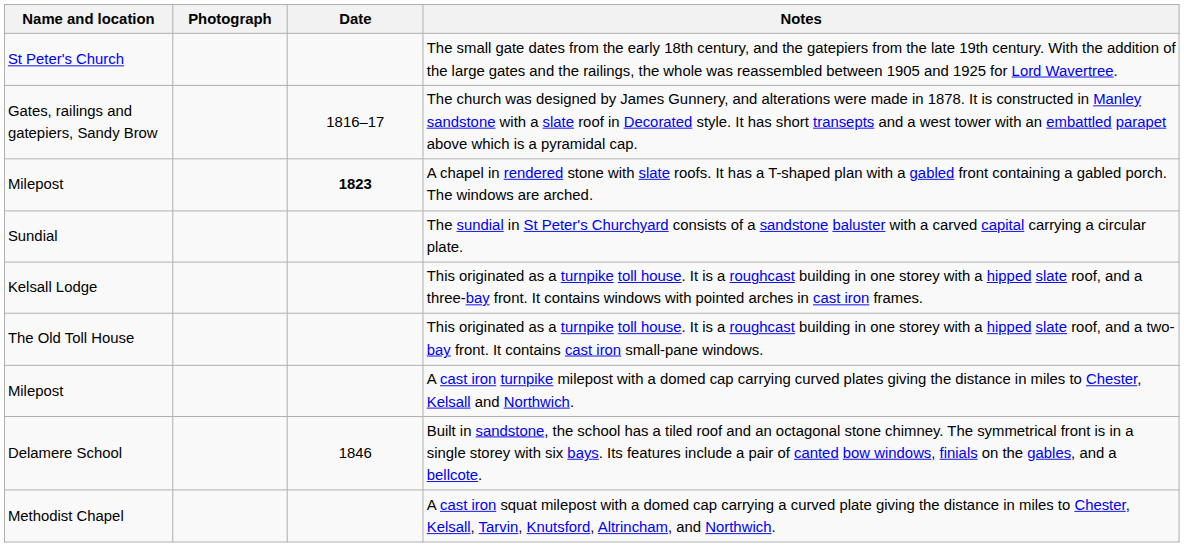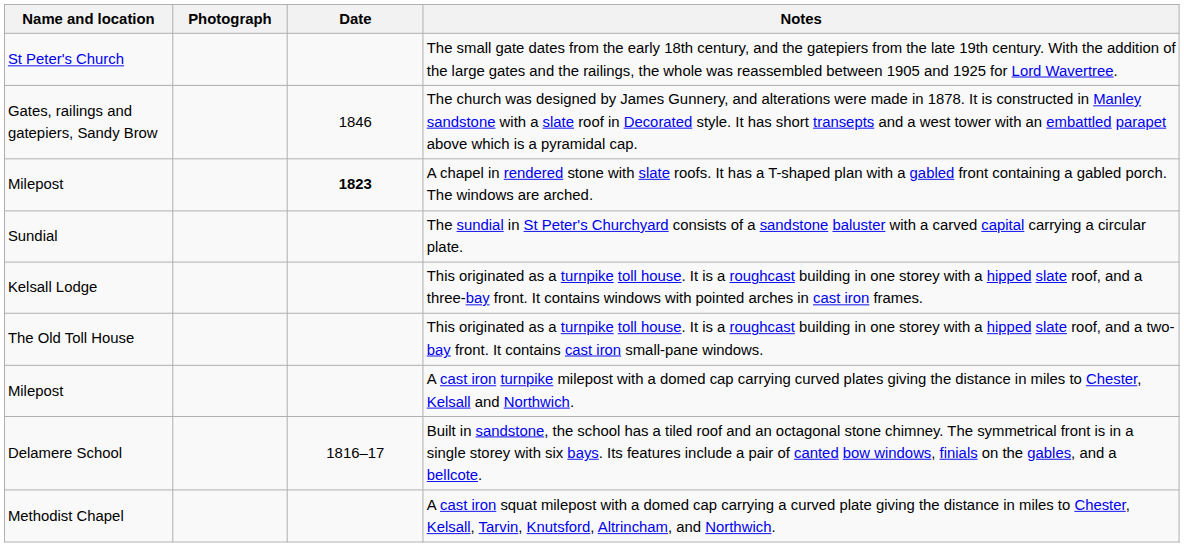row 3 | Date: 1816–17 -> 1846
row 9 | Date: 1846 -> 1816–17
